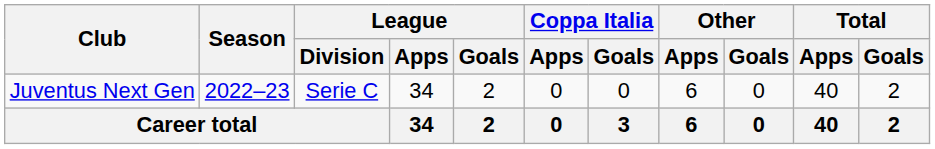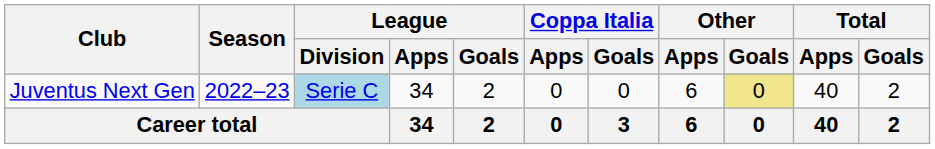Juventus Next Gen | League / Division: no background -> lightblue background
Juventus Next Gen | Other / Goals: no background -> khaki background
